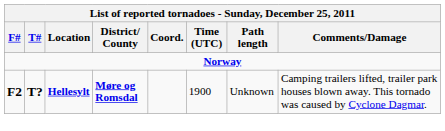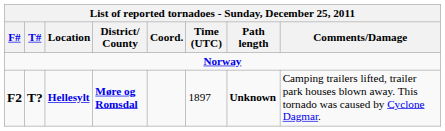F2 | Time (UTC): 1900 -> 1897
F2 | Path length: normal -> bold
